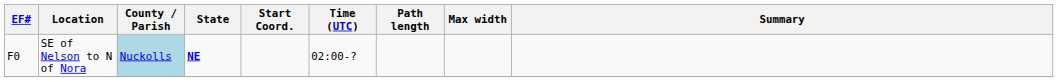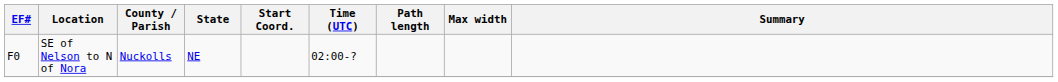SE of Nelson to N of Nora | County / Parish: lightblue background -> no background
SE of Nelson to N of Nora | State: bold -> normal
